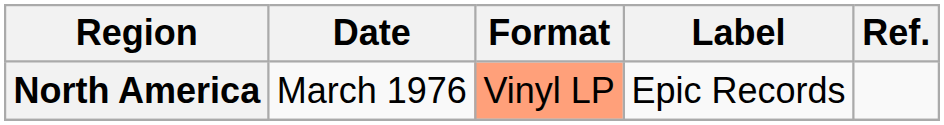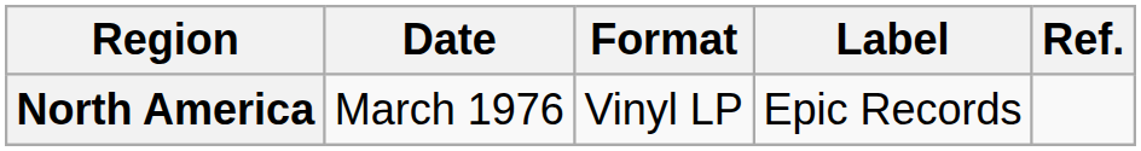North America | Format: lightsalmon background -> no background
